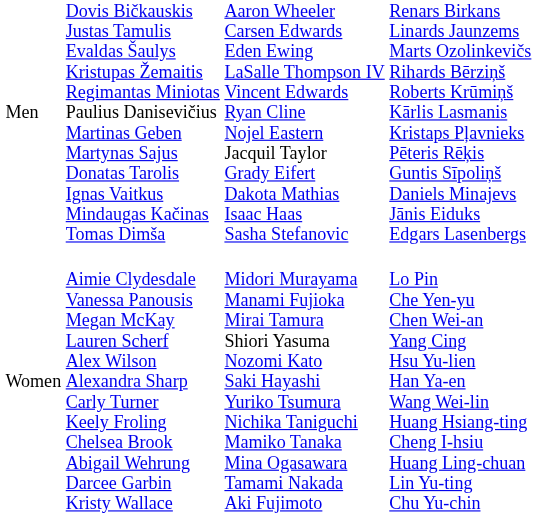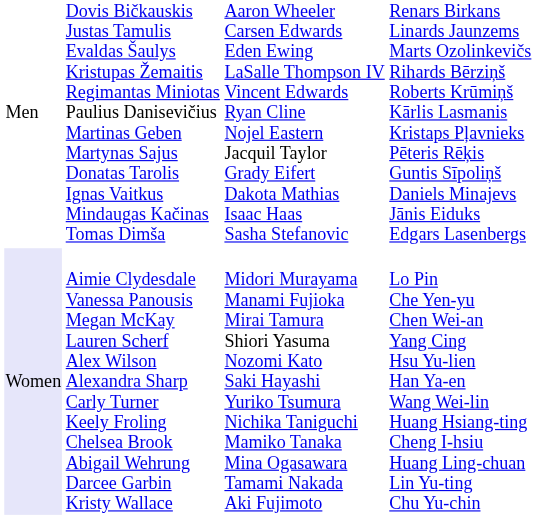Women | column 1: no background -> lavender background
